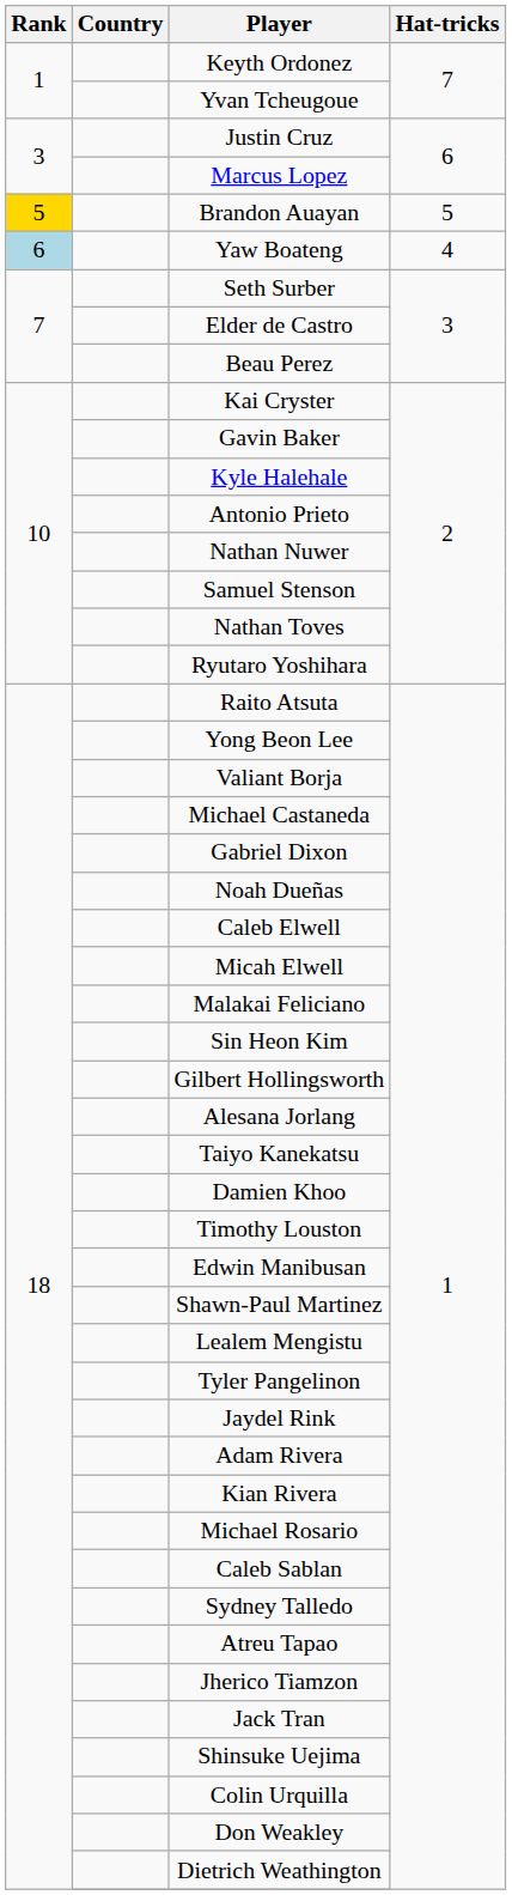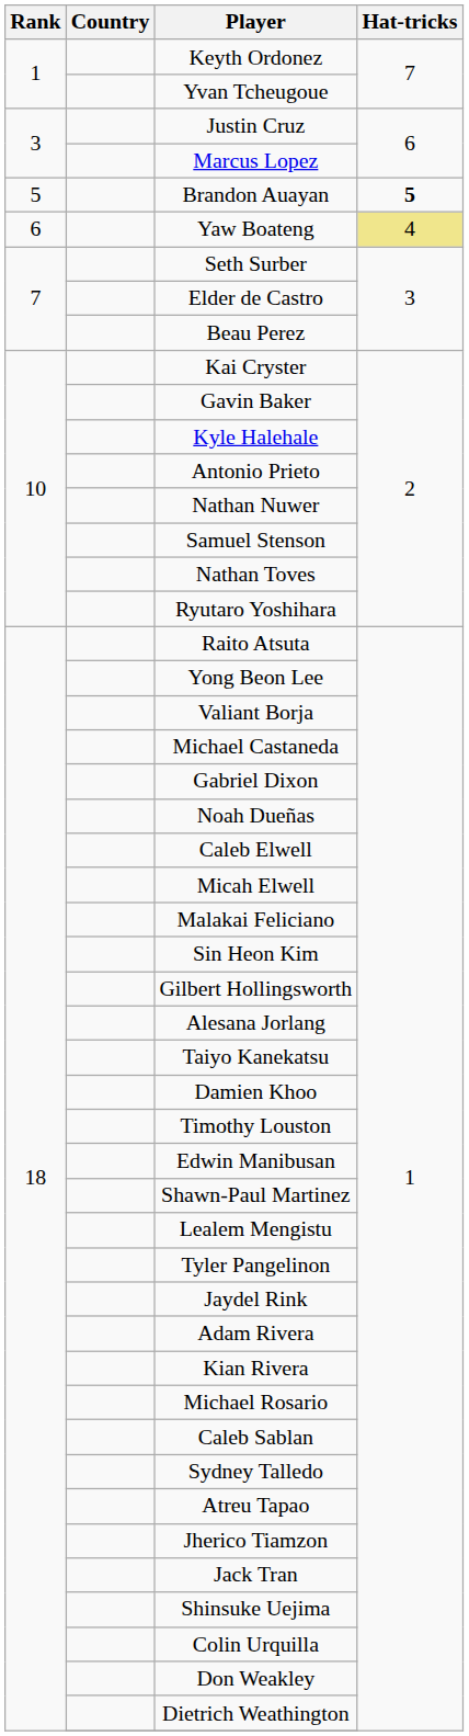Brandon Auayan | Rank: gold background -> no background
Brandon Auayan | Hat-tricks: normal -> bold
Yaw Boateng | Rank: lightblue background -> no background
Yaw Boateng | Hat-tricks: no background -> khaki background
